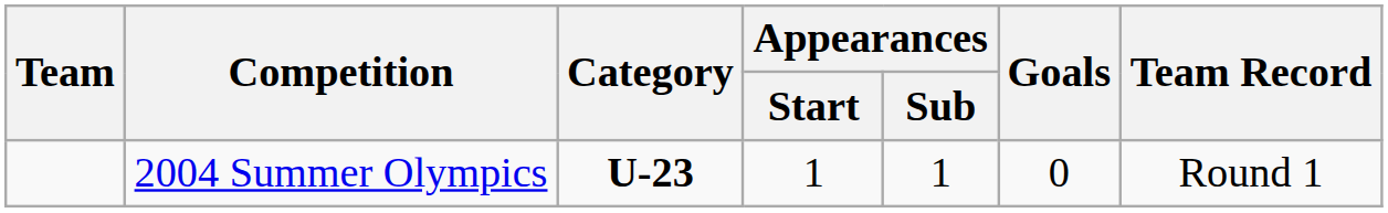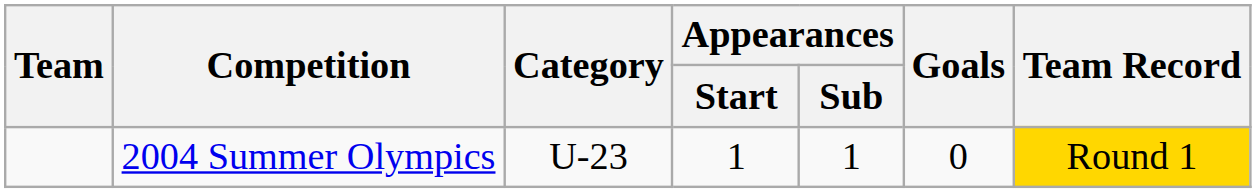2004 Summer Olympics | Category: bold -> normal
2004 Summer Olympics | Team Record: no background -> gold background
